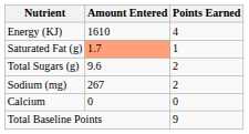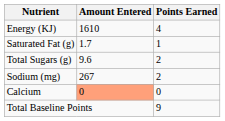Saturated Fat (g) | Amount Entered: lightsalmon background -> no background
Calcium | Amount Entered: no background -> lightsalmon background
